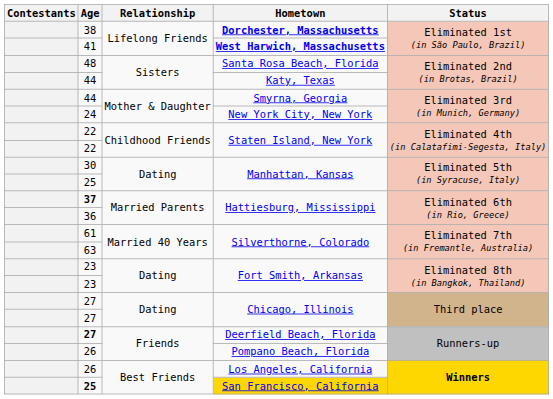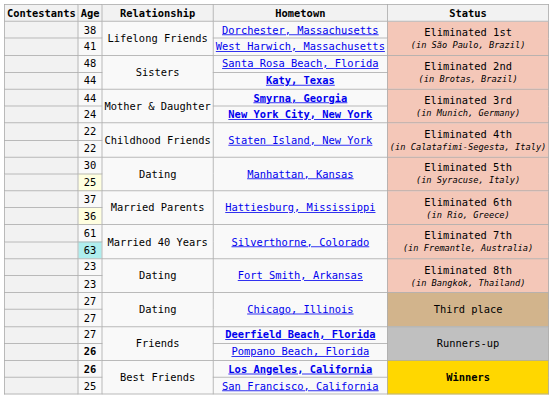Dorchester, Massachusetts | Hometown: bold -> normal
West Harwich, Massachusetts | Hometown: bold -> normal
Katy, Texas | Hometown: normal -> bold
Smyrna, Georgia | Hometown: normal -> bold
New York City, New York | Hometown: normal -> bold
25 / Manhattan, Kansas | Age: no background -> lightyellow background
37 / Hattiesburg, Mississippi | Age: bold -> normal
36 / Hattiesburg, Mississippi | Age: no background -> lightyellow background
63 / Silverthorne, Colorado | Age: no background -> paleturquoise background
Deerfield Beach, Florida | Age: bold -> normal
Deerfield Beach, Florida | Hometown: normal -> bold
Pompano Beach, Florida | Age: normal -> bold
Los Angeles, California | Age: normal -> bold
Los Angeles, California | Hometown: normal -> bold
San Francisco, California | Age: bold -> normal
San Francisco, California | Hometown: gold background -> no background
